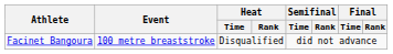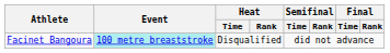Facinet Bangoura | Event: no background -> paleturquoise background
